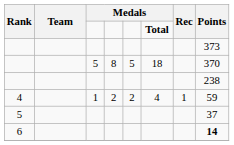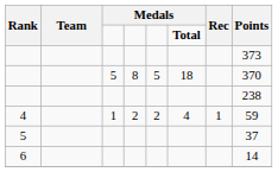6 | Points: bold -> normal
